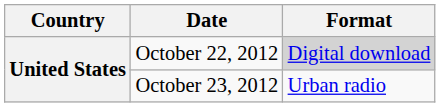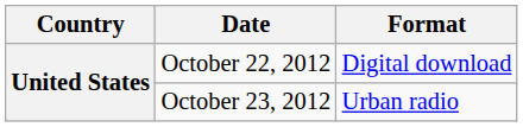October 22, 2012 | Format: lightgrey background -> no background
